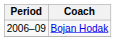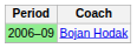Bojan Hodak | Period: no background -> lightgreen background
